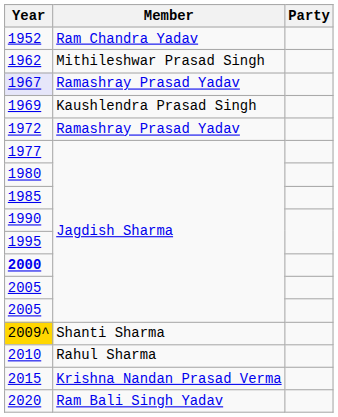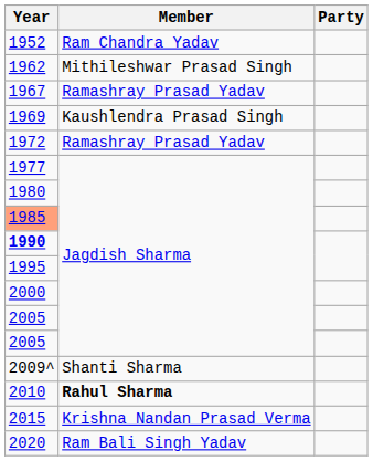1967 | Year: lavender background -> no background
1985 | Year: no background -> lightsalmon background
1990 | Year: normal -> bold
2000 | Year: bold -> normal
2009^ | Year: gold background -> no background
2010 | Member: normal -> bold
